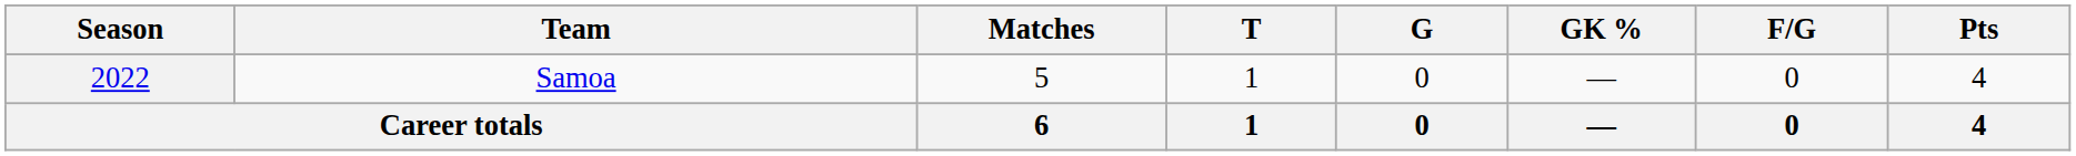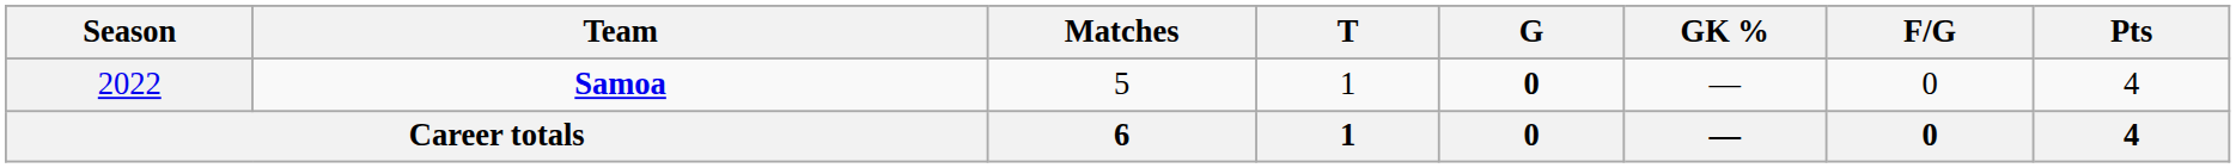2022 | Team: normal -> bold
2022 | G: normal -> bold
